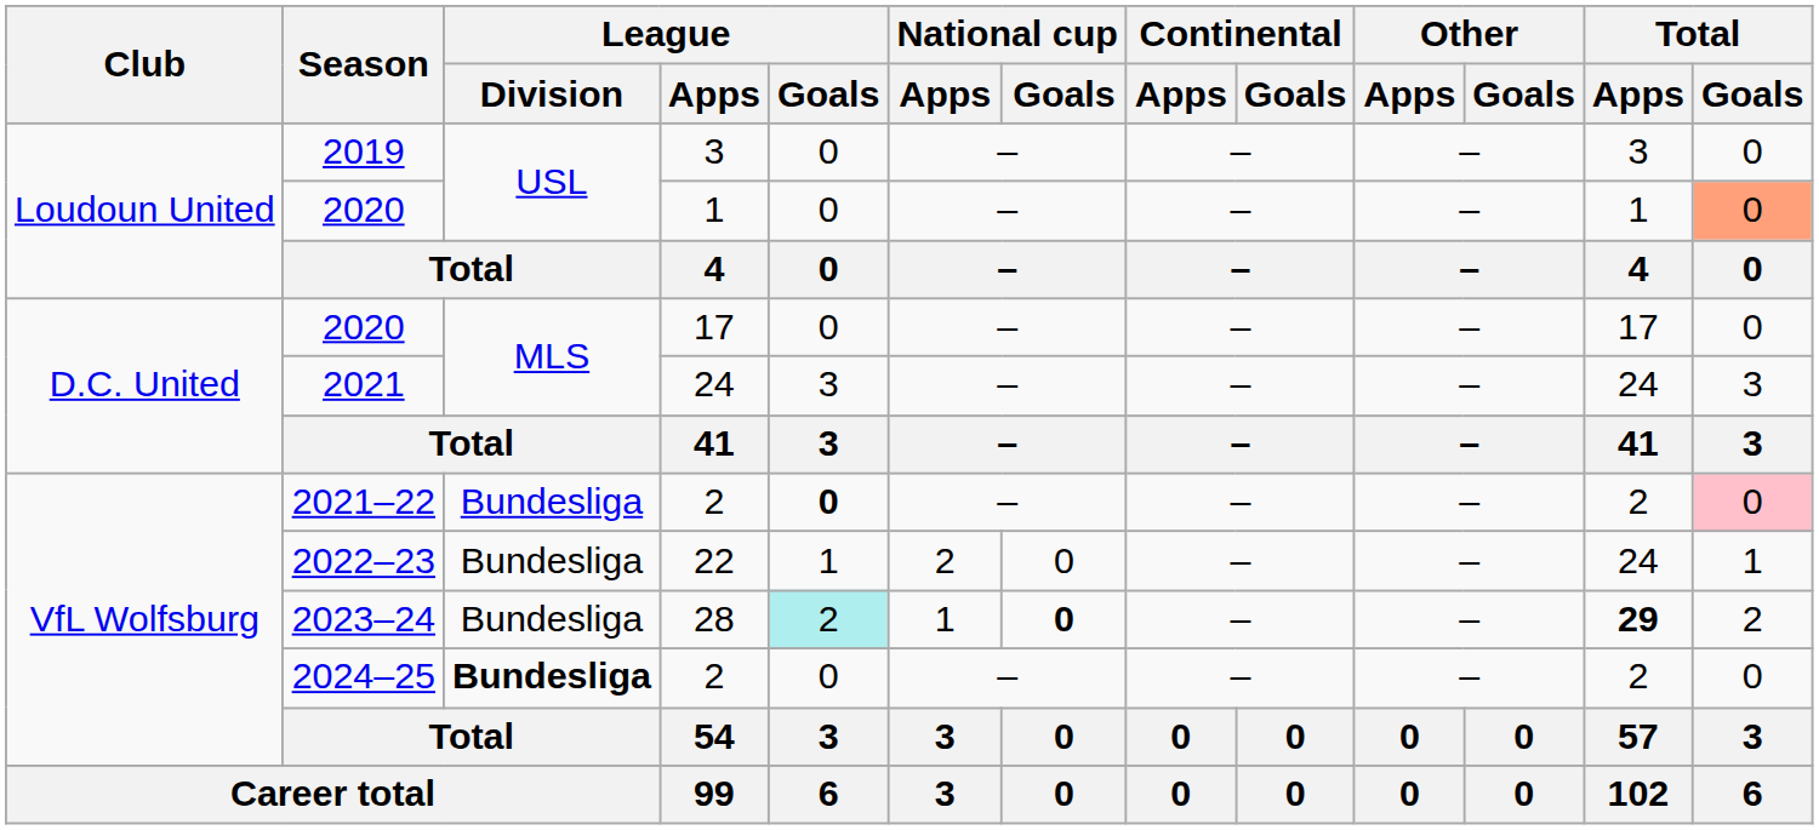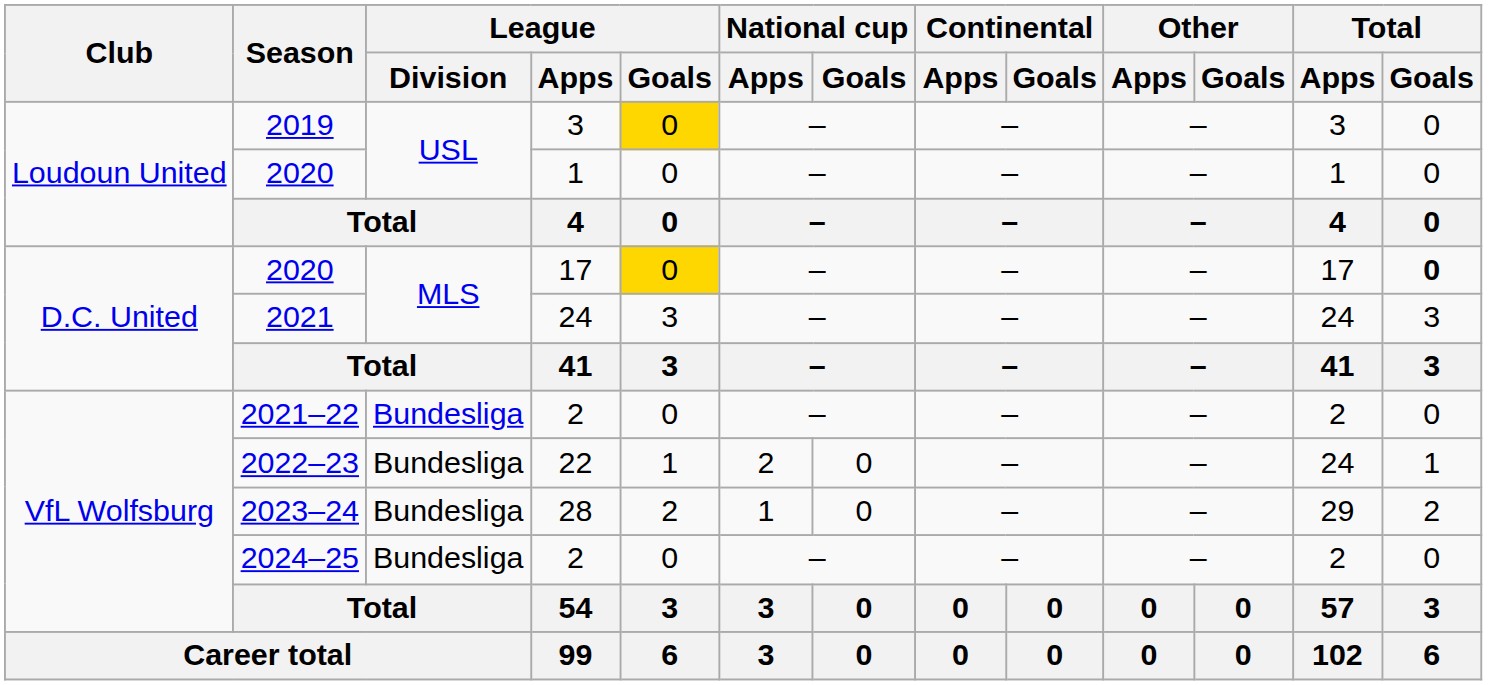2019 | League / Goals: no background -> gold background
2020 / 1 | Total / Goals: lightsalmon background -> no background
2020 / 17 | League / Goals: no background -> gold background
2020 / 17 | Total / Goals: normal -> bold
2021–22 | League / Goals: bold -> normal
2021–22 | Total / Goals: pink background -> no background
2023–24 | League / Goals: paleturquoise background -> no background
2023–24 | National cup / Goals: bold -> normal
2023–24 | Total / Apps: bold -> normal
2024–25 | League / Division: bold -> normal
